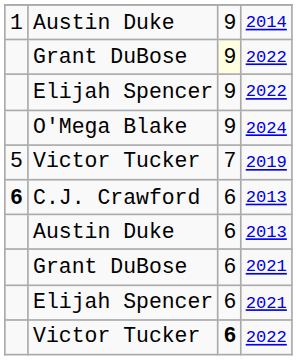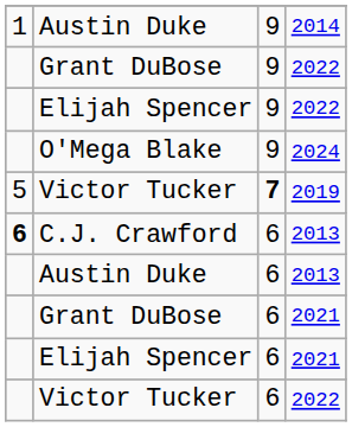Grant DuBose / 2022 | column 3: lightyellow background -> no background
Victor Tucker / 2019 | column 3: normal -> bold
Victor Tucker / 2022 | column 3: bold -> normal
